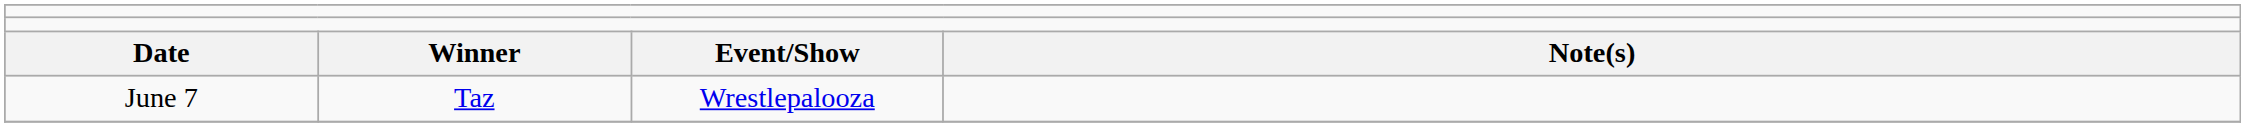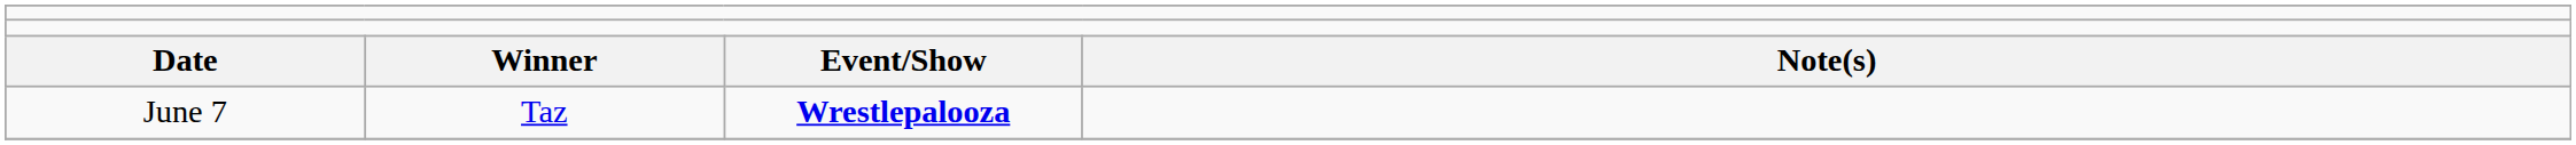June 7 | column 3: normal -> bold
